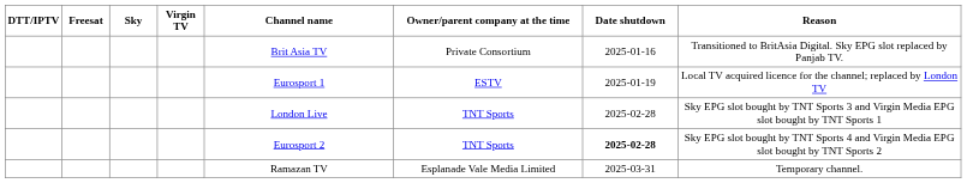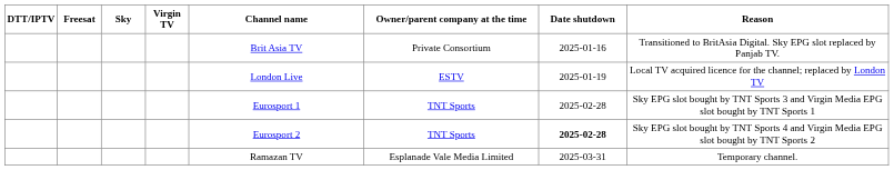row 3 | Channel name: Eurosport 1 -> London Live
row 4 | Channel name: London Live -> Eurosport 1
